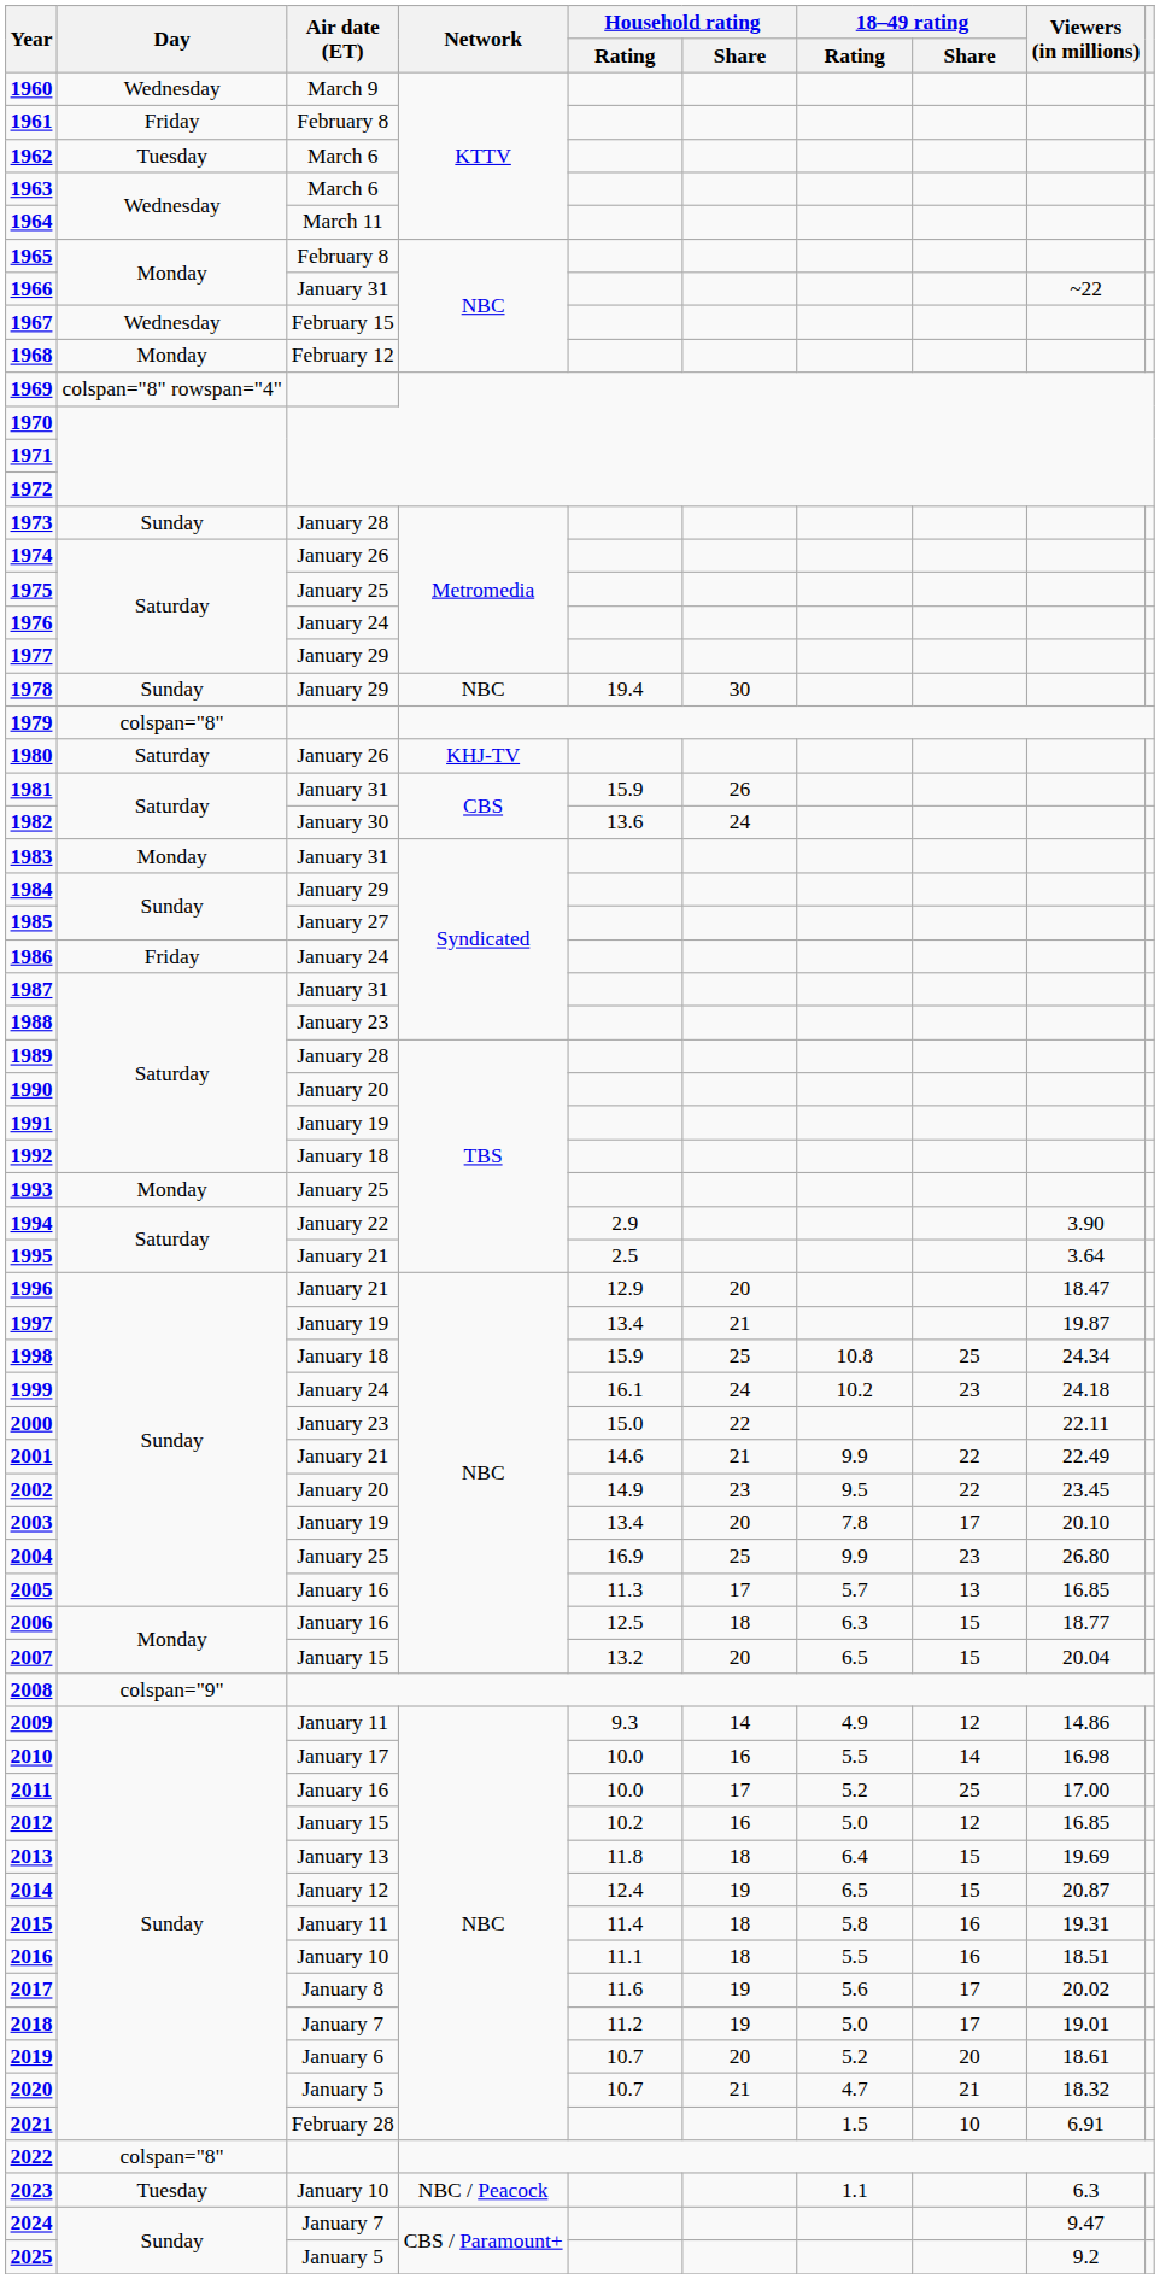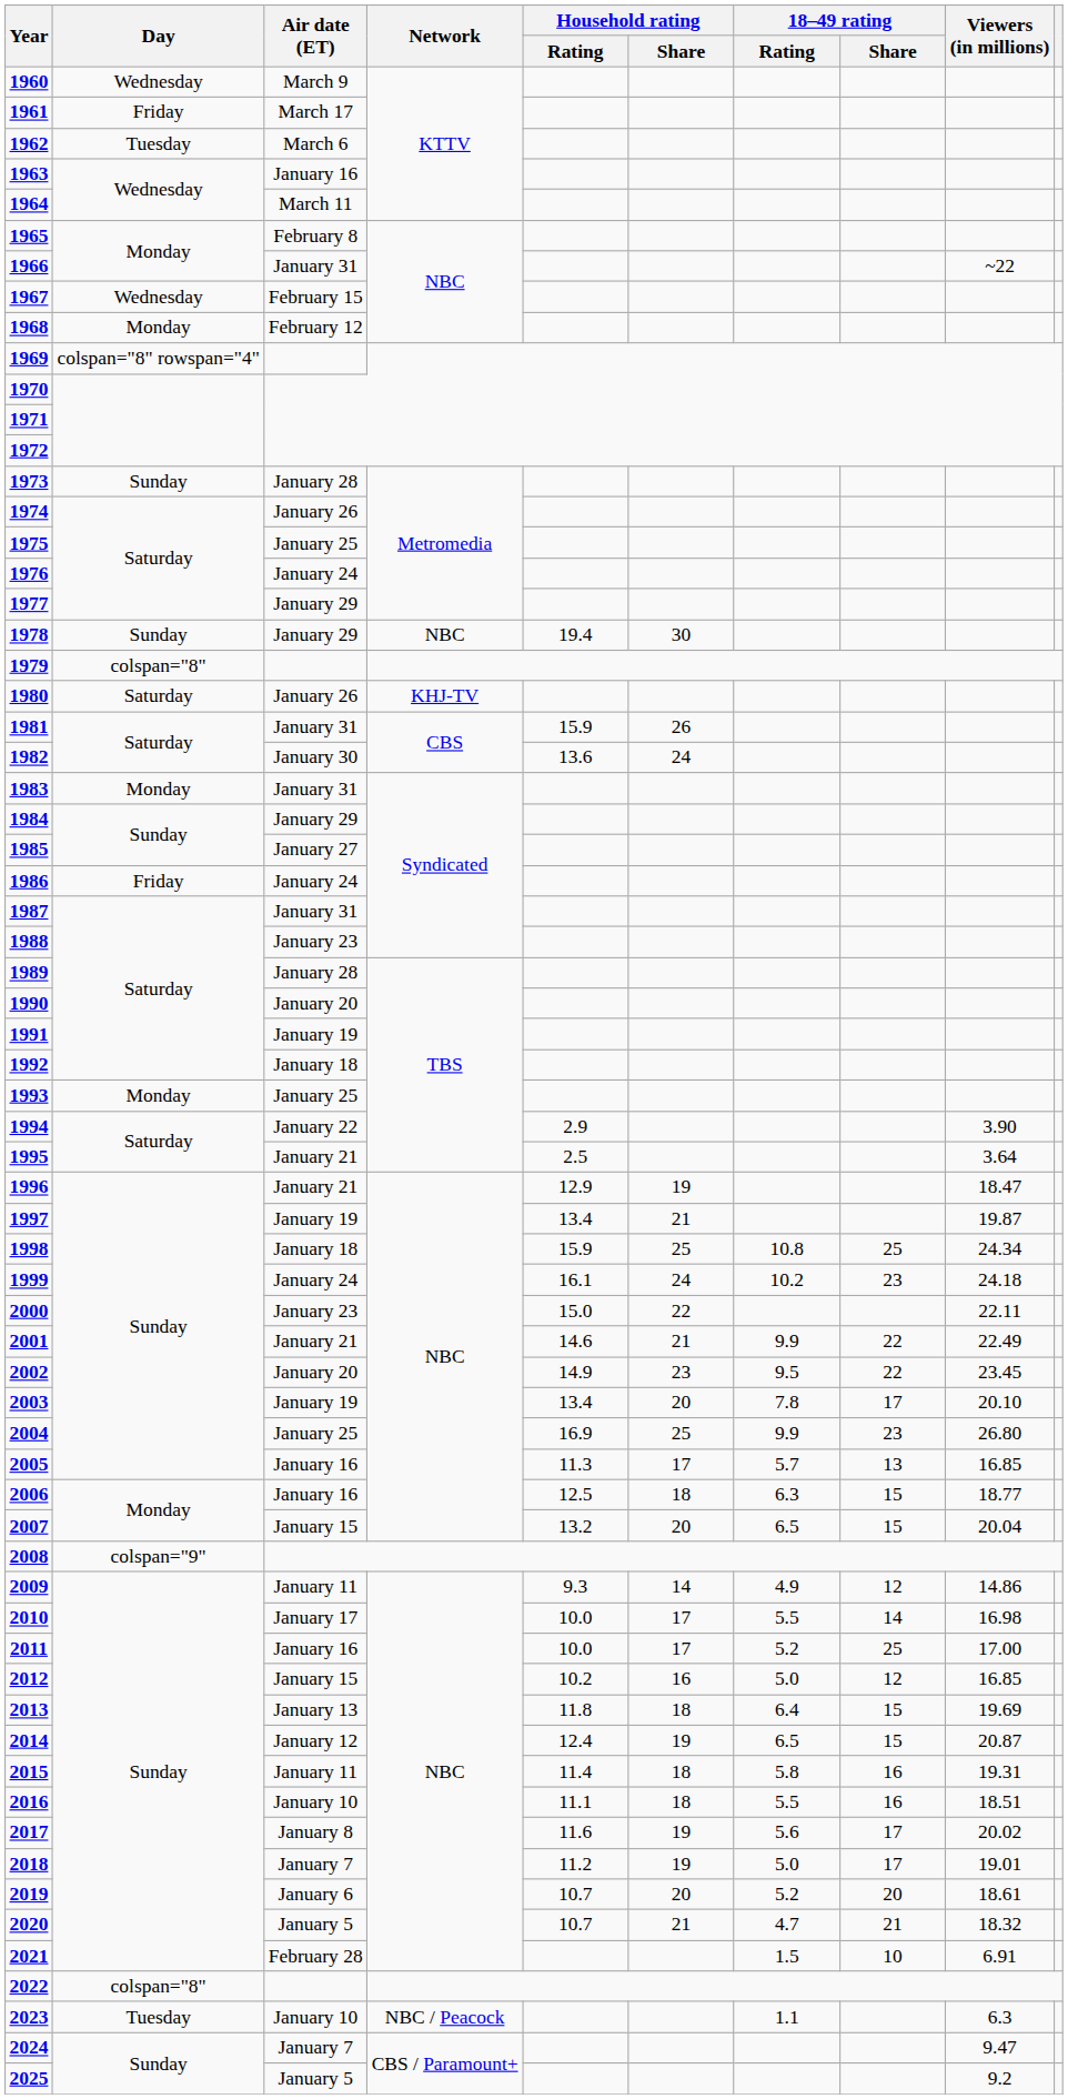1961 | Air date (ET): February 8 -> March 17
1963 | Air date (ET): March 6 -> January 16
1996 | Household rating / Share: 20 -> 19
2010 | Household rating / Share: 16 -> 17
